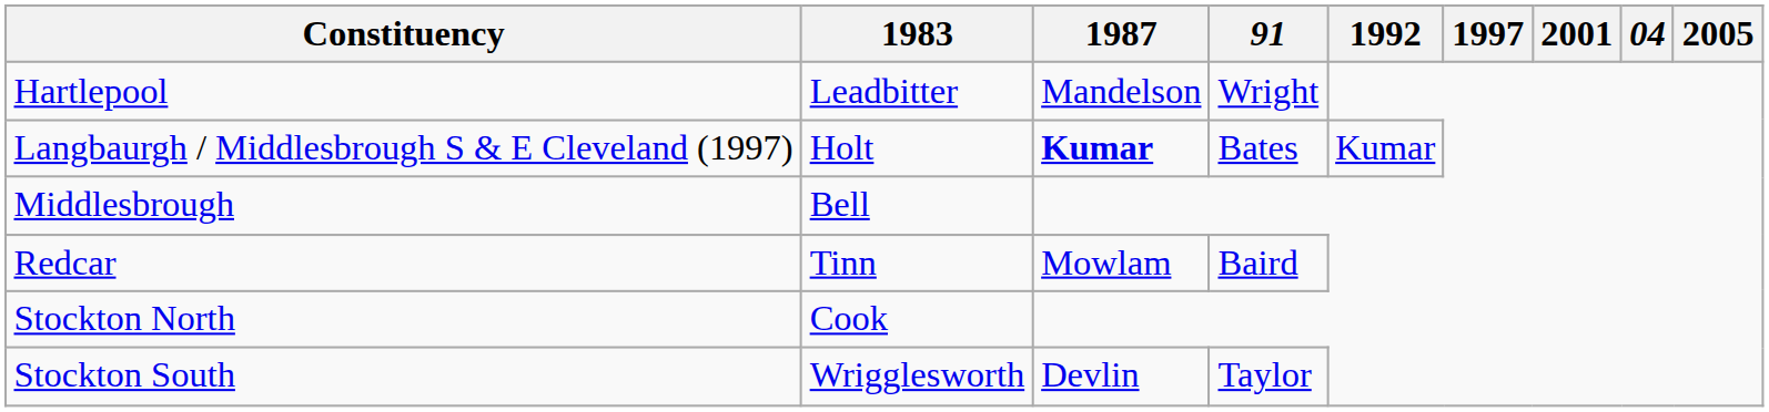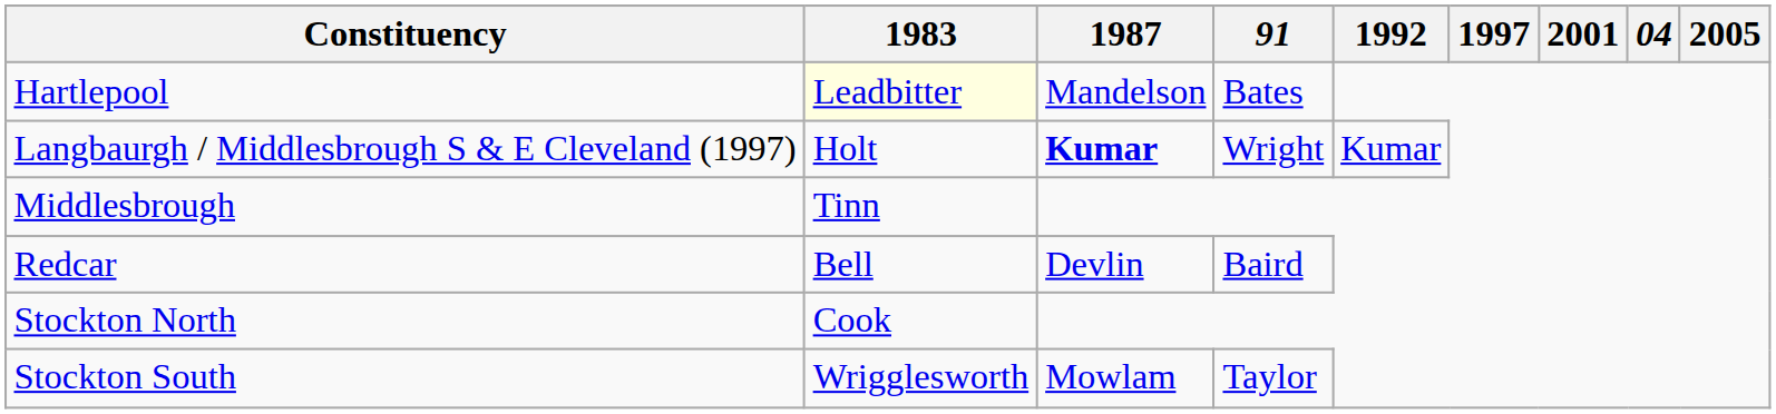Hartlepool | 1983: no background -> lightyellow background
Hartlepool | 91: Wright -> Bates
Langbaurgh / Middlesbrough S & E Cleveland (1997) | 91: Bates -> Wright
Middlesbrough | 1983: Bell -> Tinn
Redcar | 1983: Tinn -> Bell
Redcar | 1987: Mowlam -> Devlin
Stockton South | 1987: Devlin -> Mowlam
